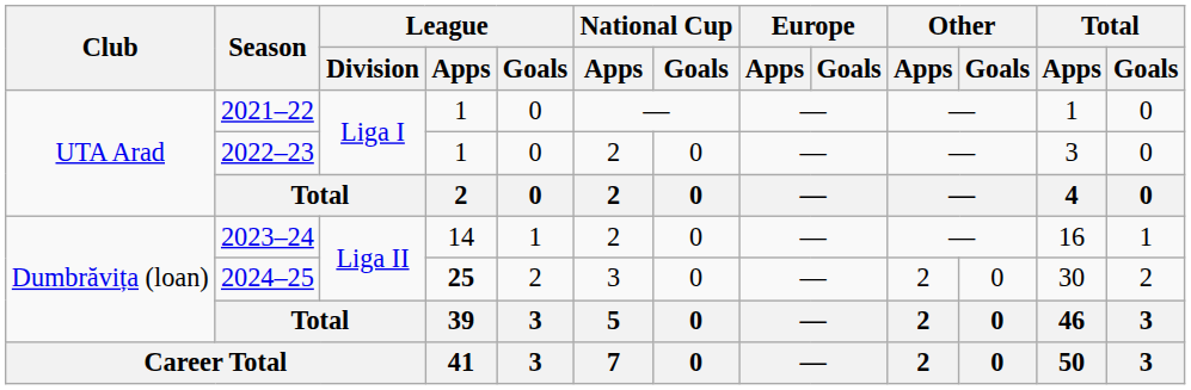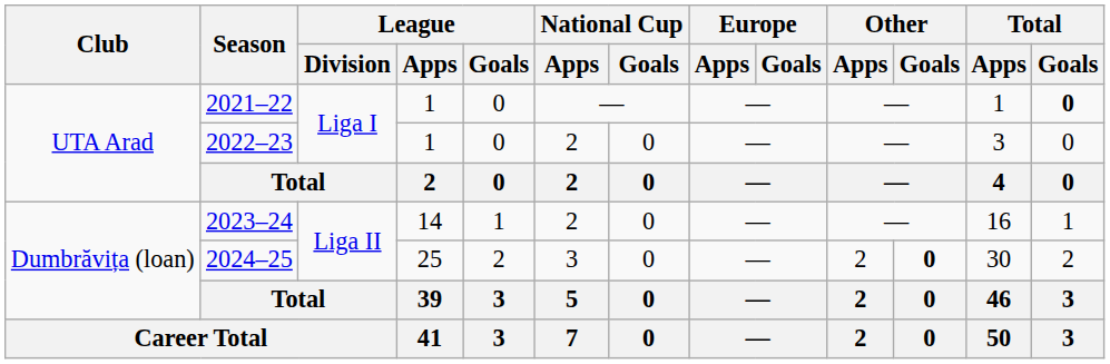2021–22 | Total / Goals: normal -> bold
2024–25 | League / Apps: bold -> normal
2024–25 | Other / Goals: normal -> bold
